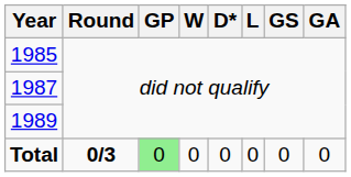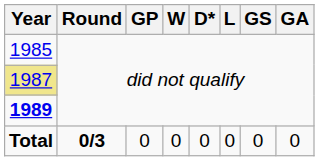1987 | Year: no background -> khaki background
1989 | Year: normal -> bold
Total | GP: lightgreen background -> no background
